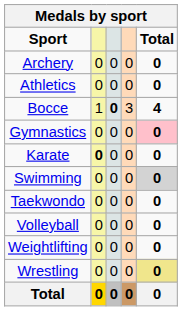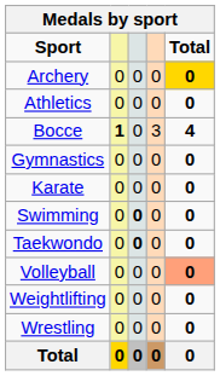Archery | Total: no background -> gold background
Bocce | column 2: normal -> bold
Bocce | column 3: bold -> normal
Gymnastics | Total: pink background -> no background
Karate | column 2: bold -> normal
Swimming | column 3: normal -> bold
Swimming | Total: lightgrey background -> no background
Taekwondo | column 3: normal -> bold
Volleyball | Total: no background -> lightsalmon background
Wrestling | Total: khaki background -> no background
